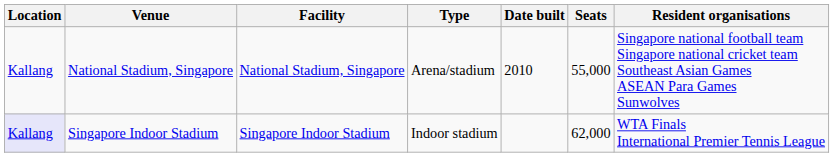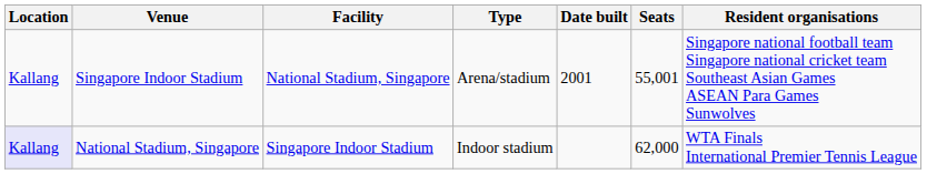row 2 | Venue: National Stadium, Singapore -> Singapore Indoor Stadium
row 2 | Date built: 2010 -> 2001
row 2 | Seats: 55,000 -> 55,001
row 3 | Venue: Singapore Indoor Stadium -> National Stadium, Singapore
